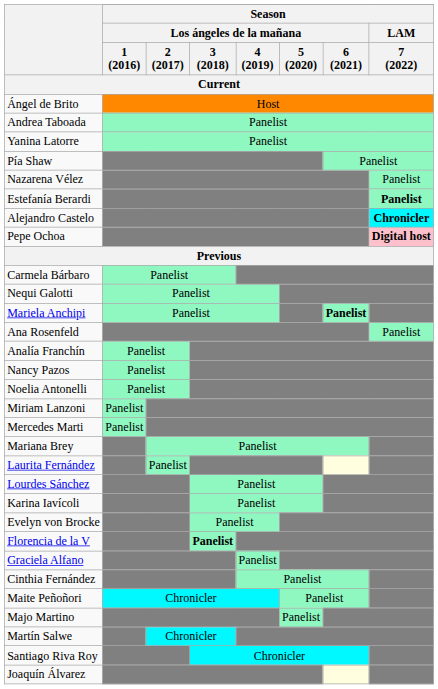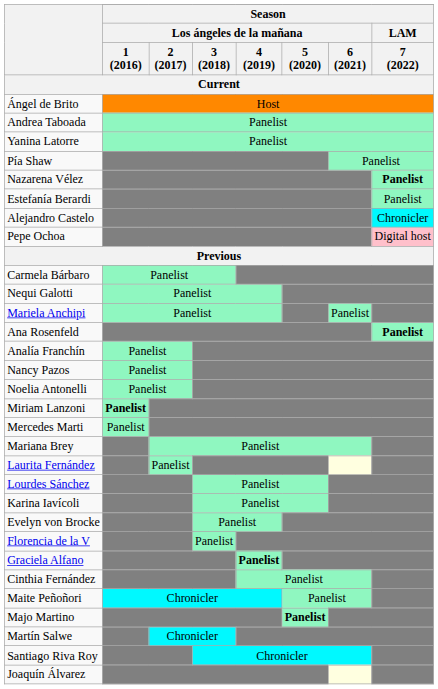Nazarena Vélez | Season / LAM / 7 (2022) / Current: normal -> bold
Estefanía Berardi | Season / LAM / 7 (2022) / Current: bold -> normal
Alejandro Castelo | Season / LAM / 7 (2022) / Current: bold -> normal
Pepe Ochoa | Season / LAM / 7 (2022) / Current: bold -> normal
Mariela Anchipi | Season / Los ángeles de la mañana / 6 (2021) / Current: bold -> normal
Ana Rosenfeld | Season / LAM / 7 (2022) / Current: normal -> bold
Miriam Lanzoni | Season / Los ángeles de la mañana / 1 (2016) / Current: normal -> bold
Florencia de la V | Season / Los ángeles de la mañana / 3 (2018) / Current: bold -> normal
Graciela Alfano | Season / Los ángeles de la mañana / 4 (2019) / Current: normal -> bold
Majo Martino | Season / Los ángeles de la mañana / 5 (2020) / Current: normal -> bold
